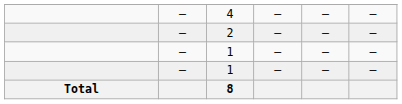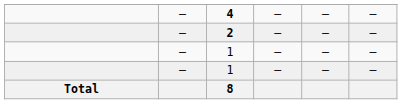4 | column 3: normal -> bold
2 | column 3: normal -> bold
